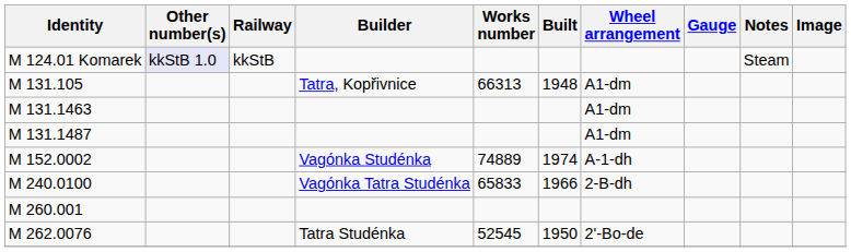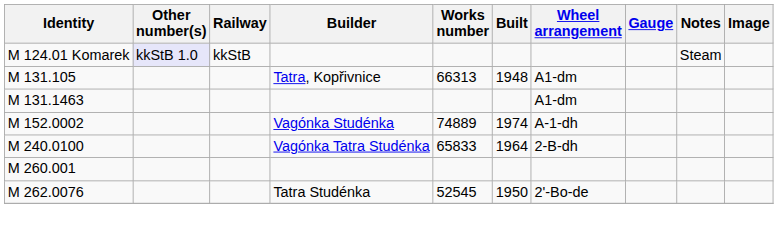- row: M 131.1487 | A1-dm
M 240.0100 | Built: 1966 -> 1964
